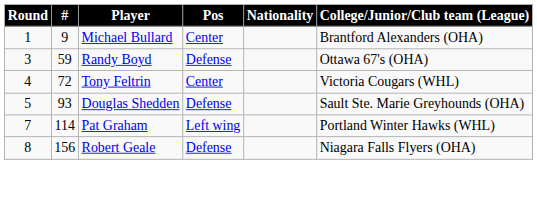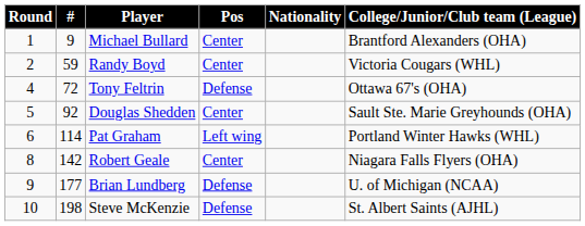Randy Boyd | Round: 3 -> 2
Randy Boyd | Pos: Defense -> Center
Randy Boyd | College/Junior/Club team (League): Ottawa 67's (OHA) -> Victoria Cougars (WHL)
Tony Feltrin | Pos: Center -> Defense
Tony Feltrin | College/Junior/Club team (League): Victoria Cougars (WHL) -> Ottawa 67's (OHA)
Douglas Shedden | #: 93 -> 92
Douglas Shedden | Pos: Defense -> Center
Pat Graham | Round: 7 -> 6
Robert Geale | #: 156 -> 142
Robert Geale | Pos: Defense -> Center
+ row: 9 | 177 | Brian Lundberg | Defense | U. of Michigan (NCAA)
+ row: 10 | 198 | Steve McKenzie | Defense | St. Albert Saints (AJHL)
